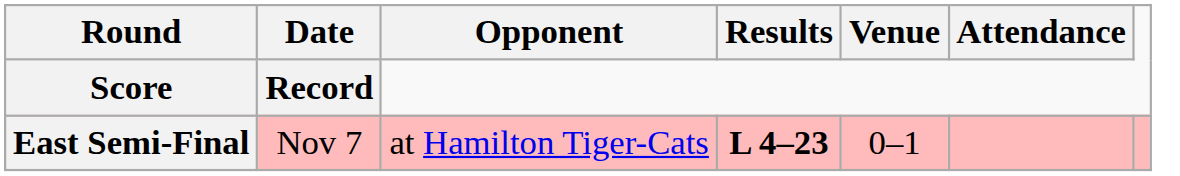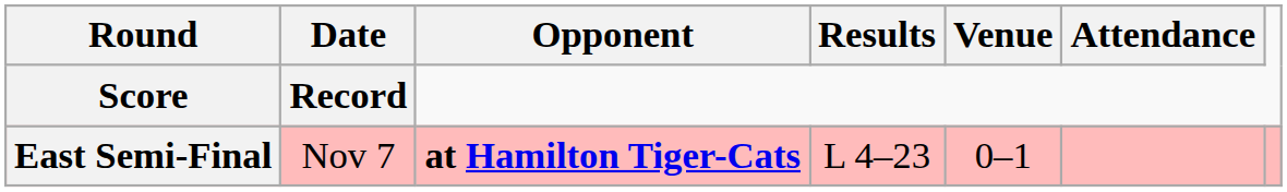East Semi-Final | Opponent: normal -> bold
East Semi-Final | Results: bold -> normal
